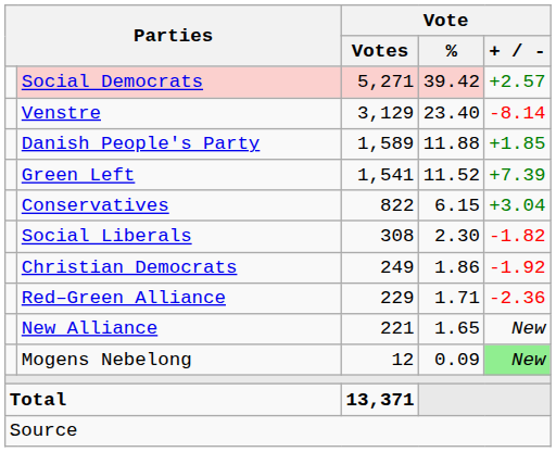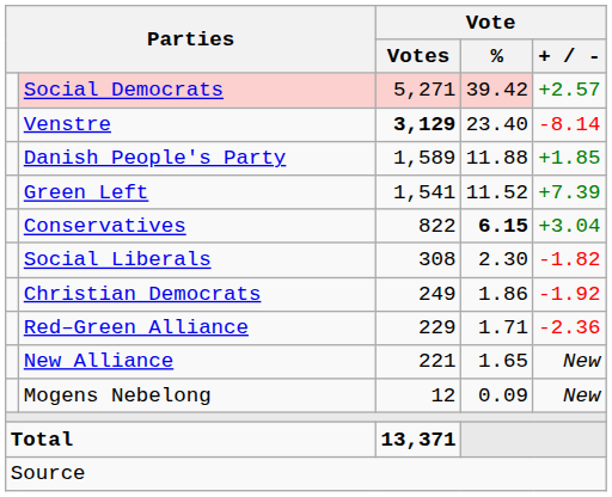Venstre | Vote / Votes: normal -> bold
Conservatives | Vote / %: normal -> bold
Mogens Nebelong | Vote / + / -: lightgreen background -> no background
